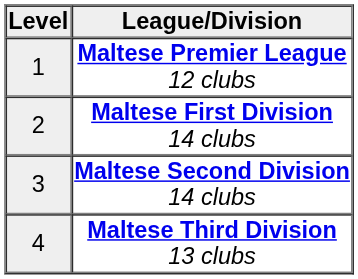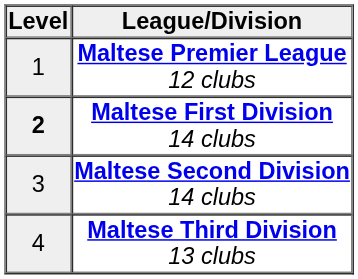Maltese First Division 14 clubs | Level: normal -> bold
